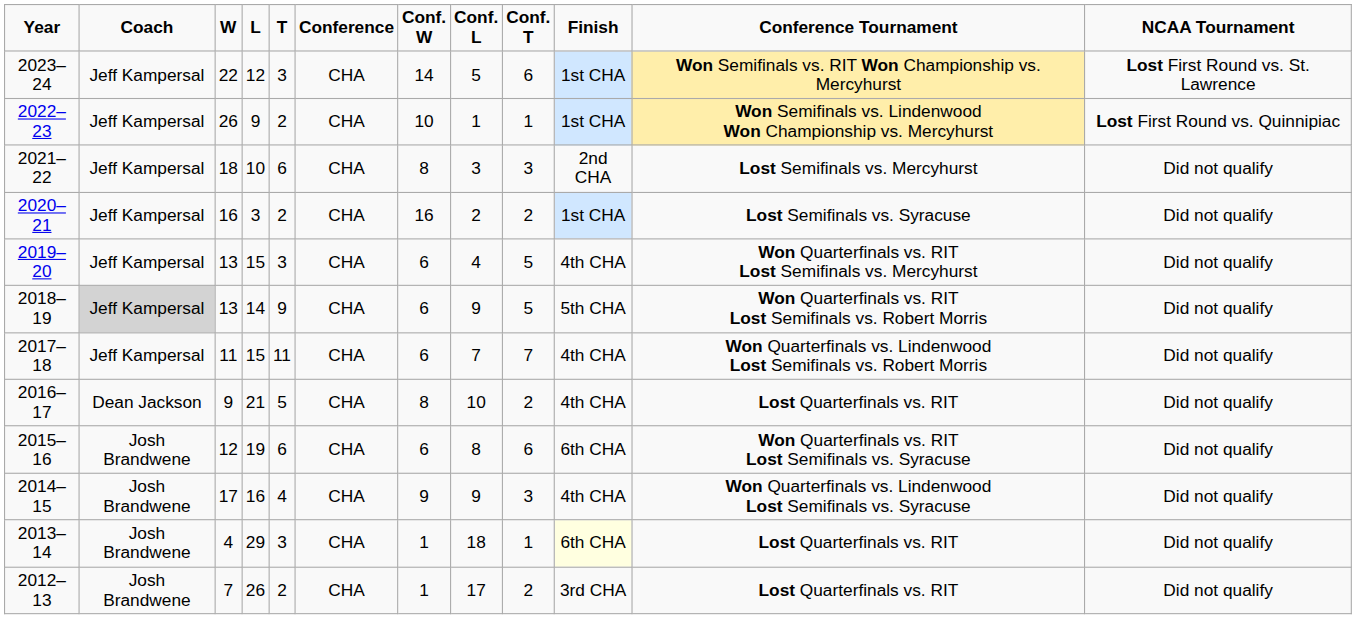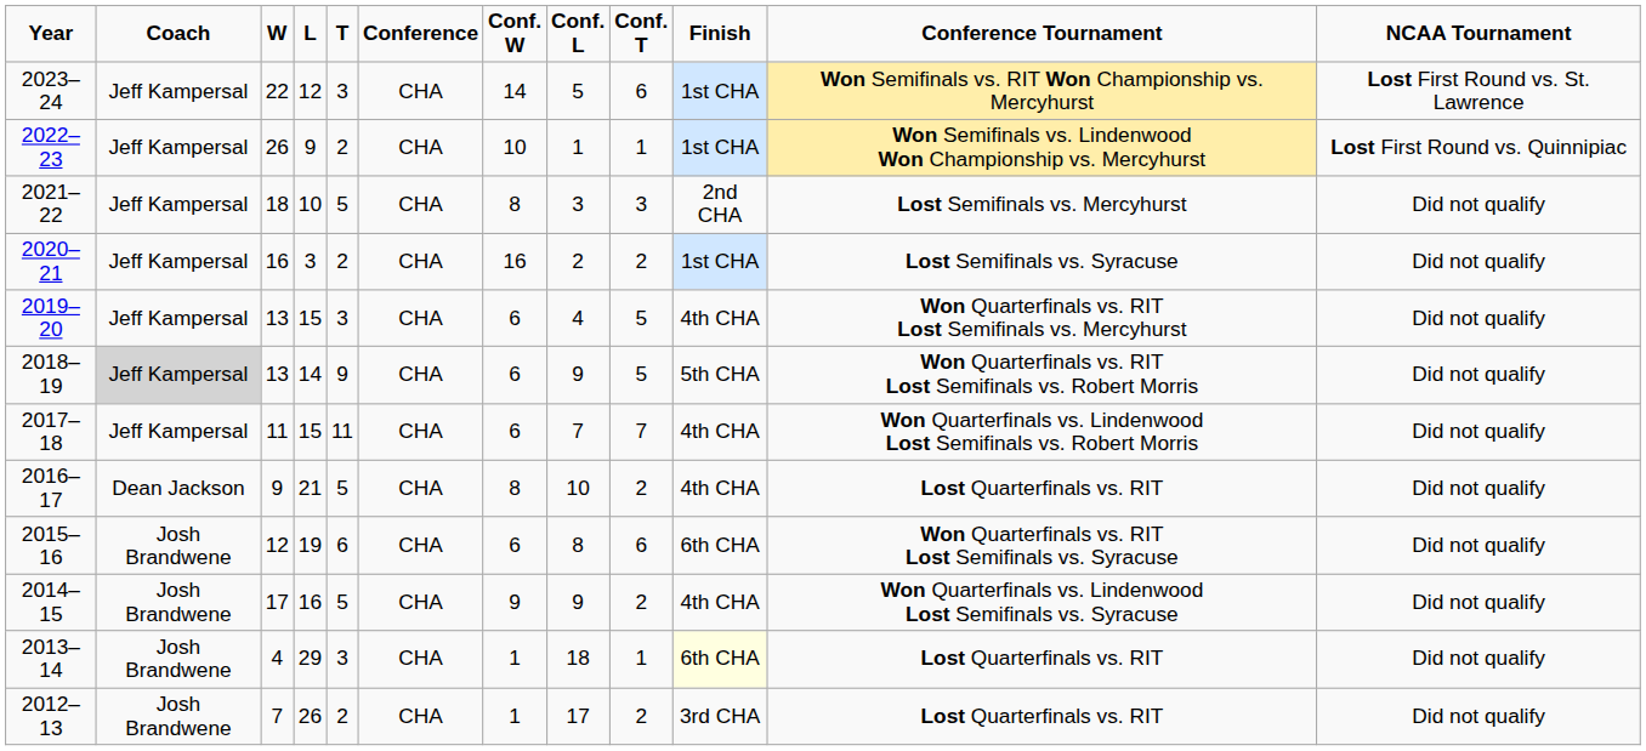2021–22 | T: 6 -> 5
2014–15 | T: 4 -> 5
2014–15 | Conf. T: 3 -> 2
